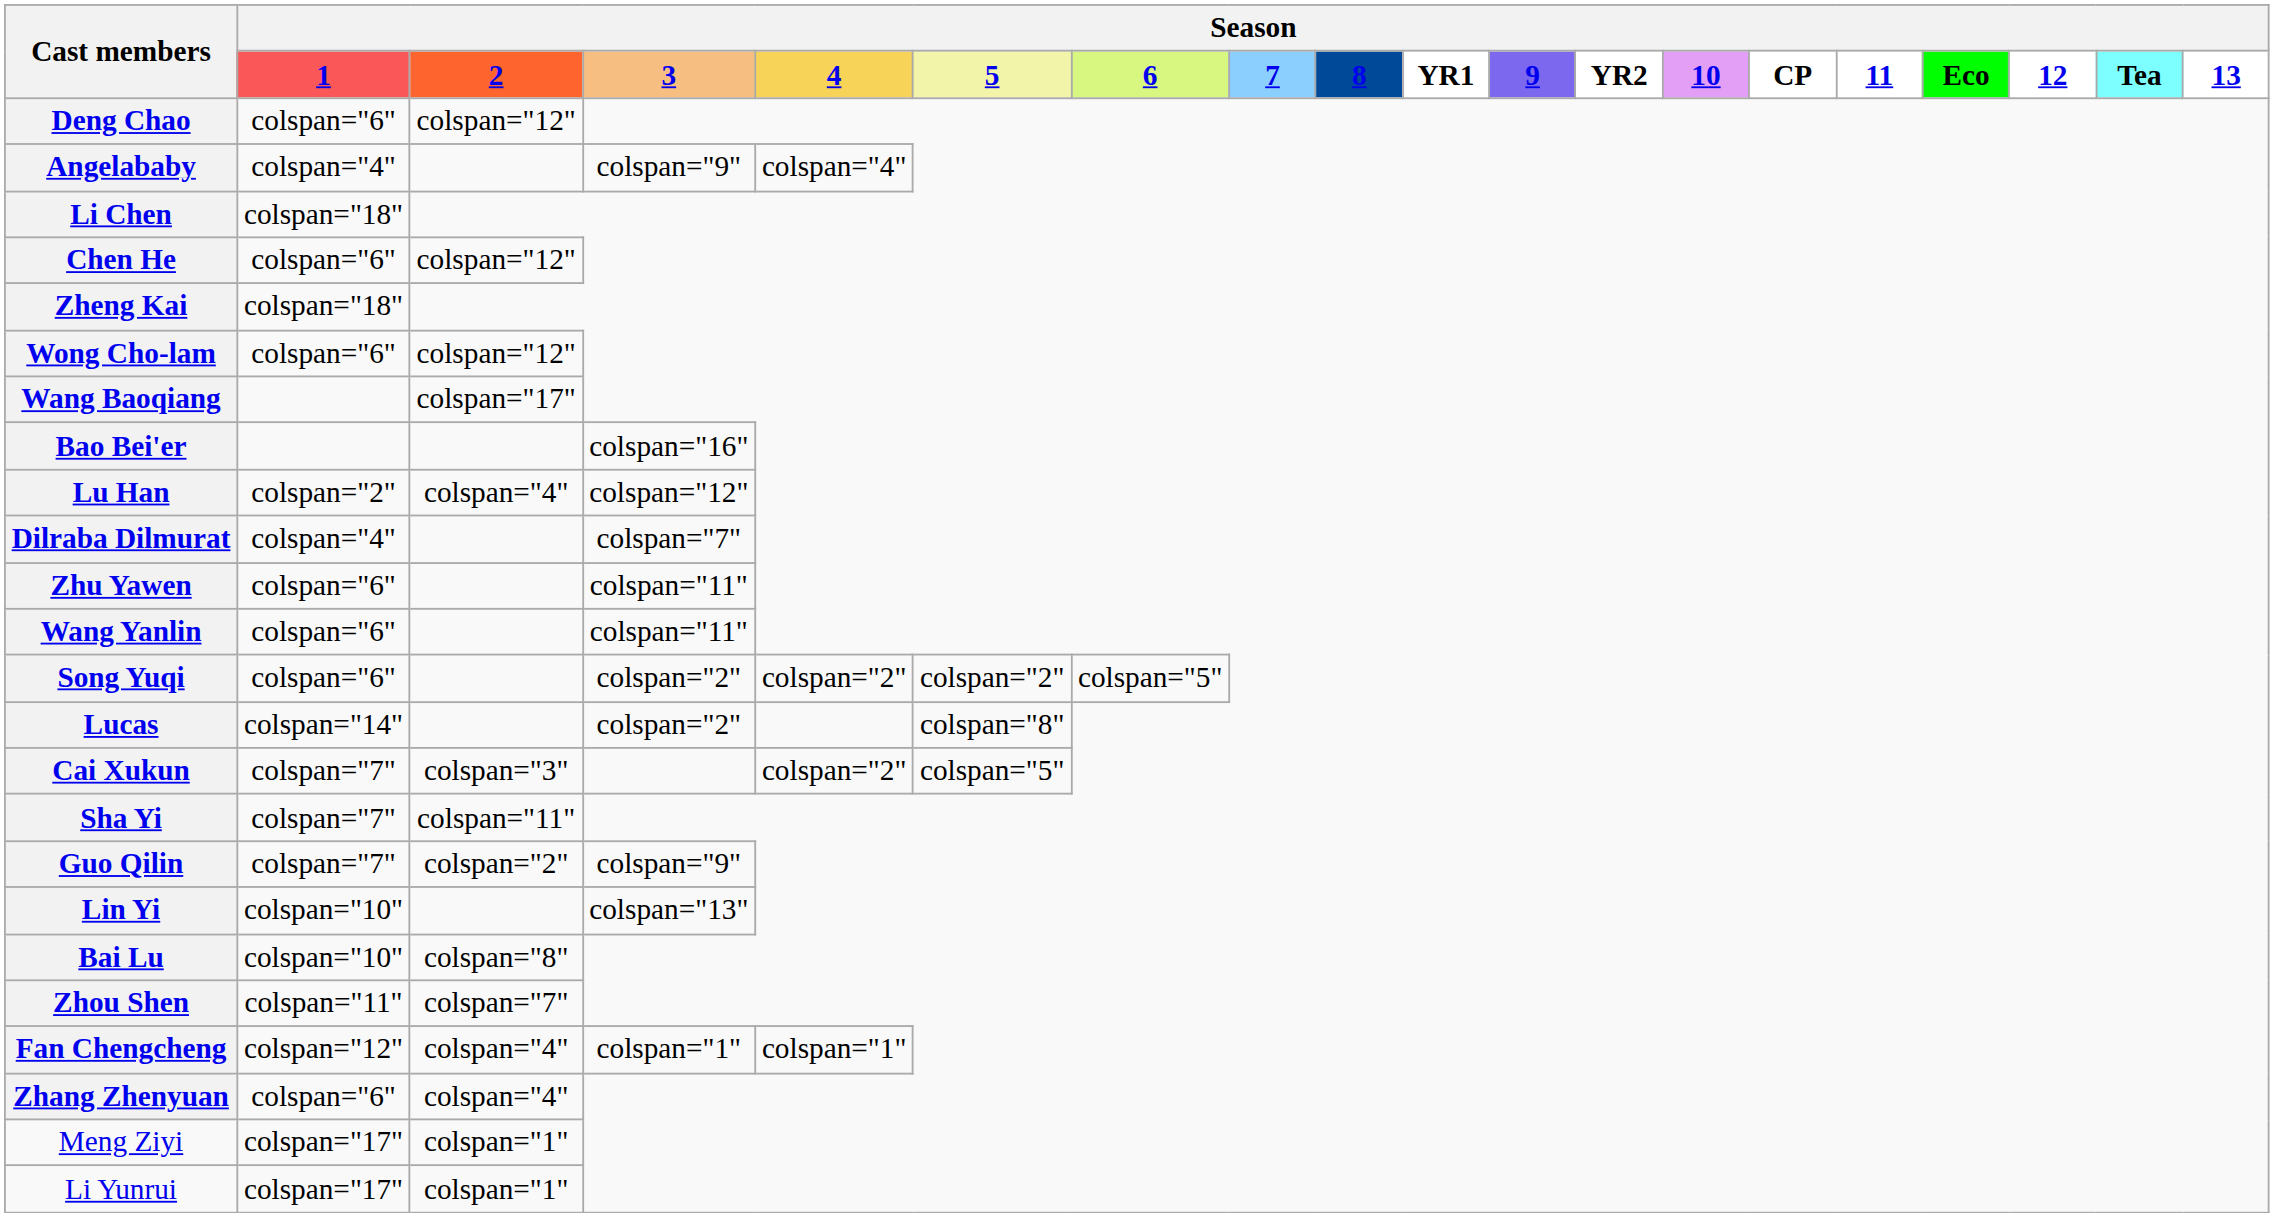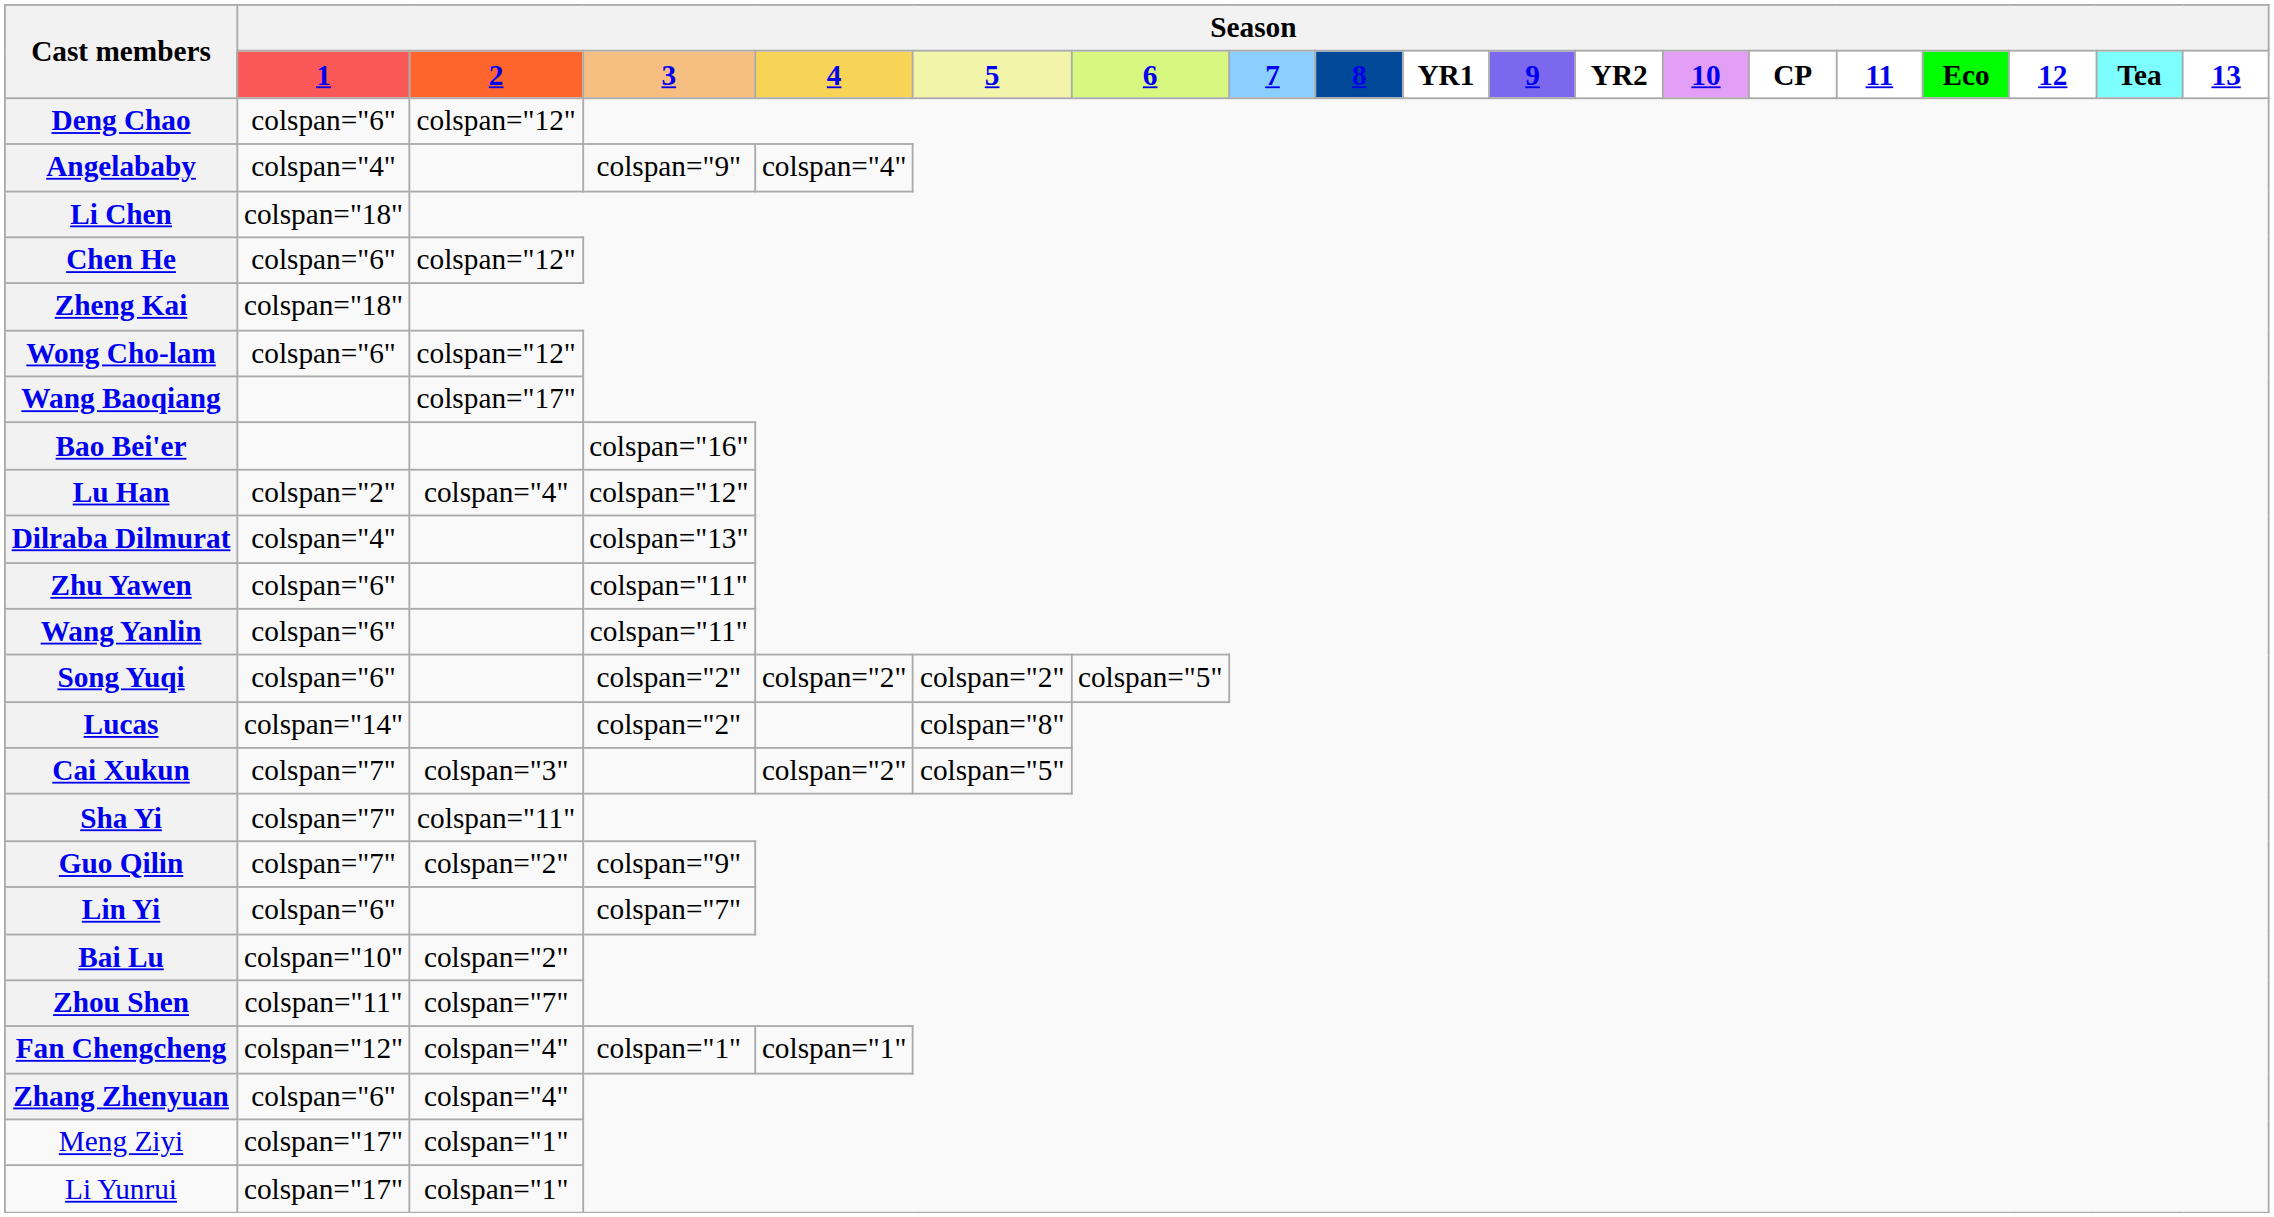Dilraba Dilmurat | Season / 3: colspan="7" -> colspan="13"
Lin Yi | Season / 1: colspan="10" -> colspan="6"
Lin Yi | Season / 3: colspan="13" -> colspan="7"
Bai Lu | Season / 2: colspan="8" -> colspan="2"
